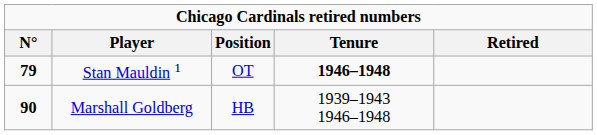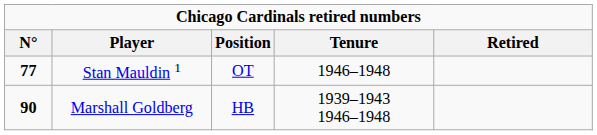Stan Mauldin 1 | N°: 79 -> 77
Stan Mauldin 1 | Tenure: bold -> normal
